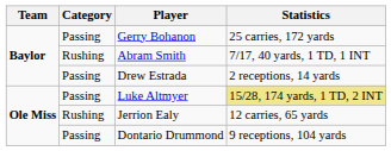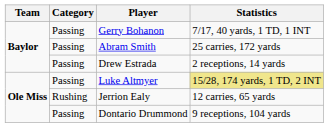Gerry Bohanon | Statistics: 25 carries, 172 yards -> 7/17, 40 yards, 1 TD, 1 INT
Abram Smith | Category: Rushing -> Passing
Abram Smith | Statistics: 7/17, 40 yards, 1 TD, 1 INT -> 25 carries, 172 yards
